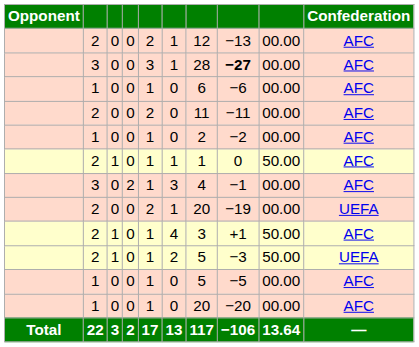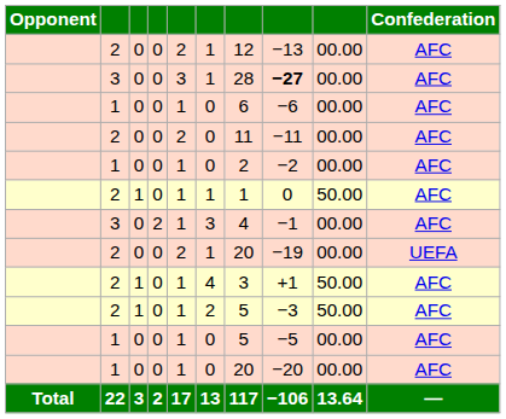row 11 | Confederation: UEFA -> AFC
